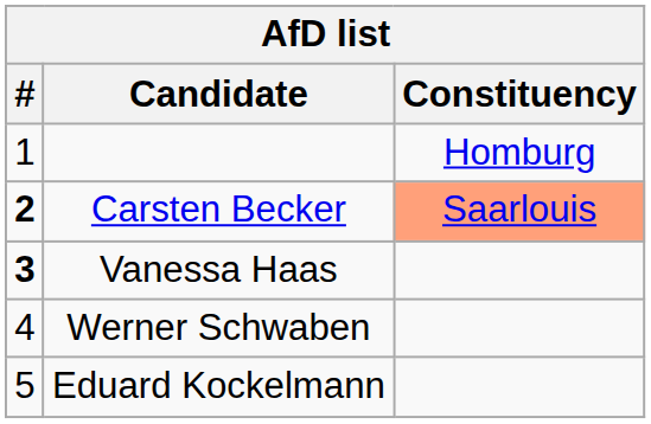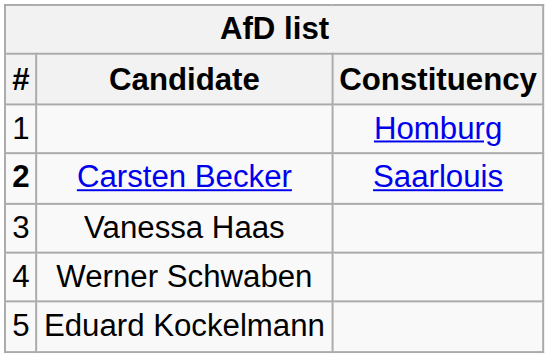Carsten Becker | Constituency: lightsalmon background -> no background
Vanessa Haas | #: bold -> normal
